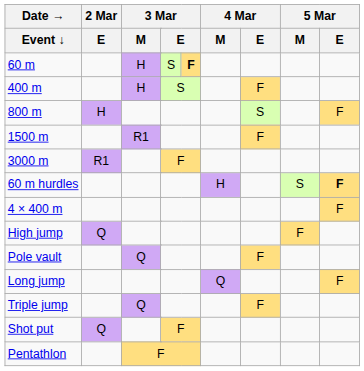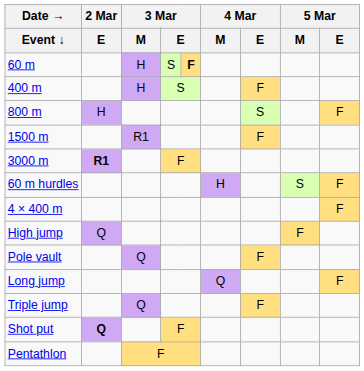3000 m | 2 Mar / E: normal -> bold
60 m hurdles | 5 Mar / E: bold -> normal
Shot put | 2 Mar / E: normal -> bold
